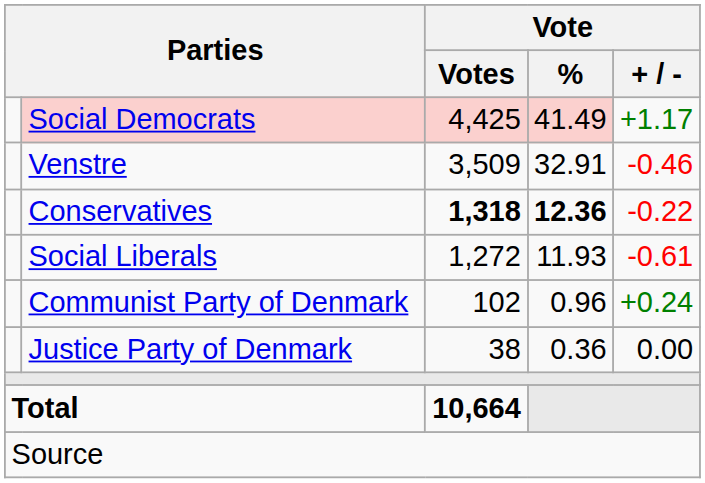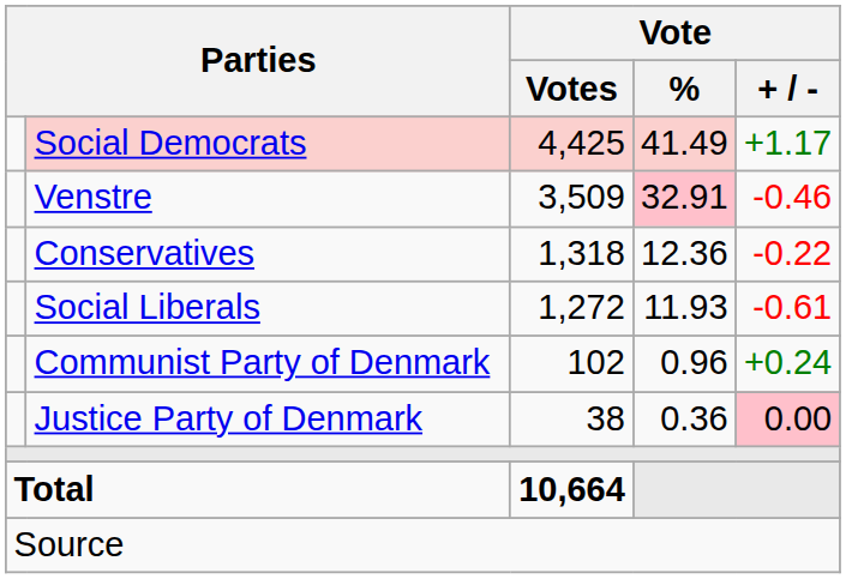Venstre | Vote / %: no background -> pink background
Conservatives | Vote / Votes: bold -> normal
Conservatives | Vote / %: bold -> normal
Justice Party of Denmark | Vote / + / -: no background -> pink background
